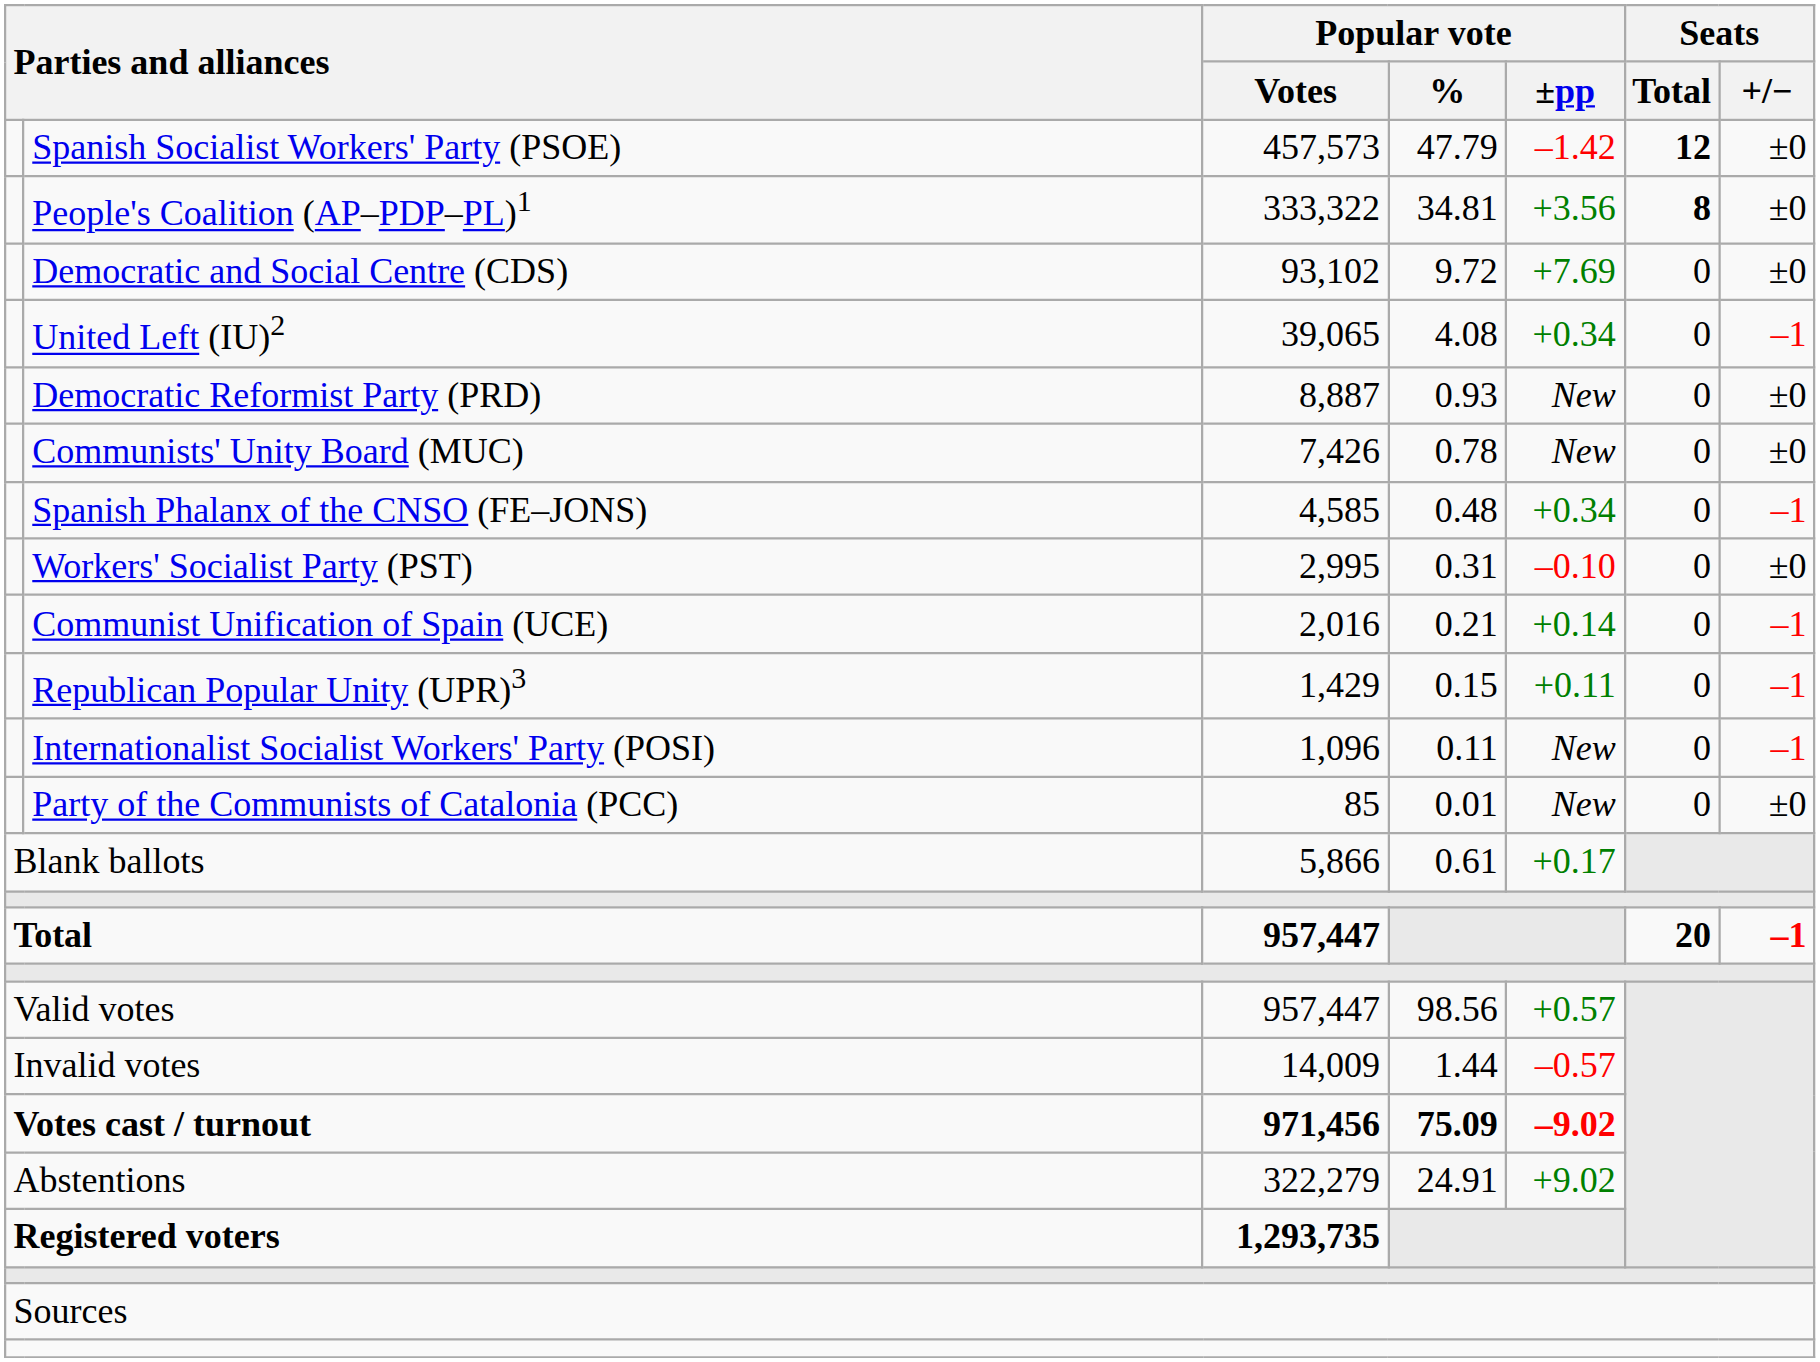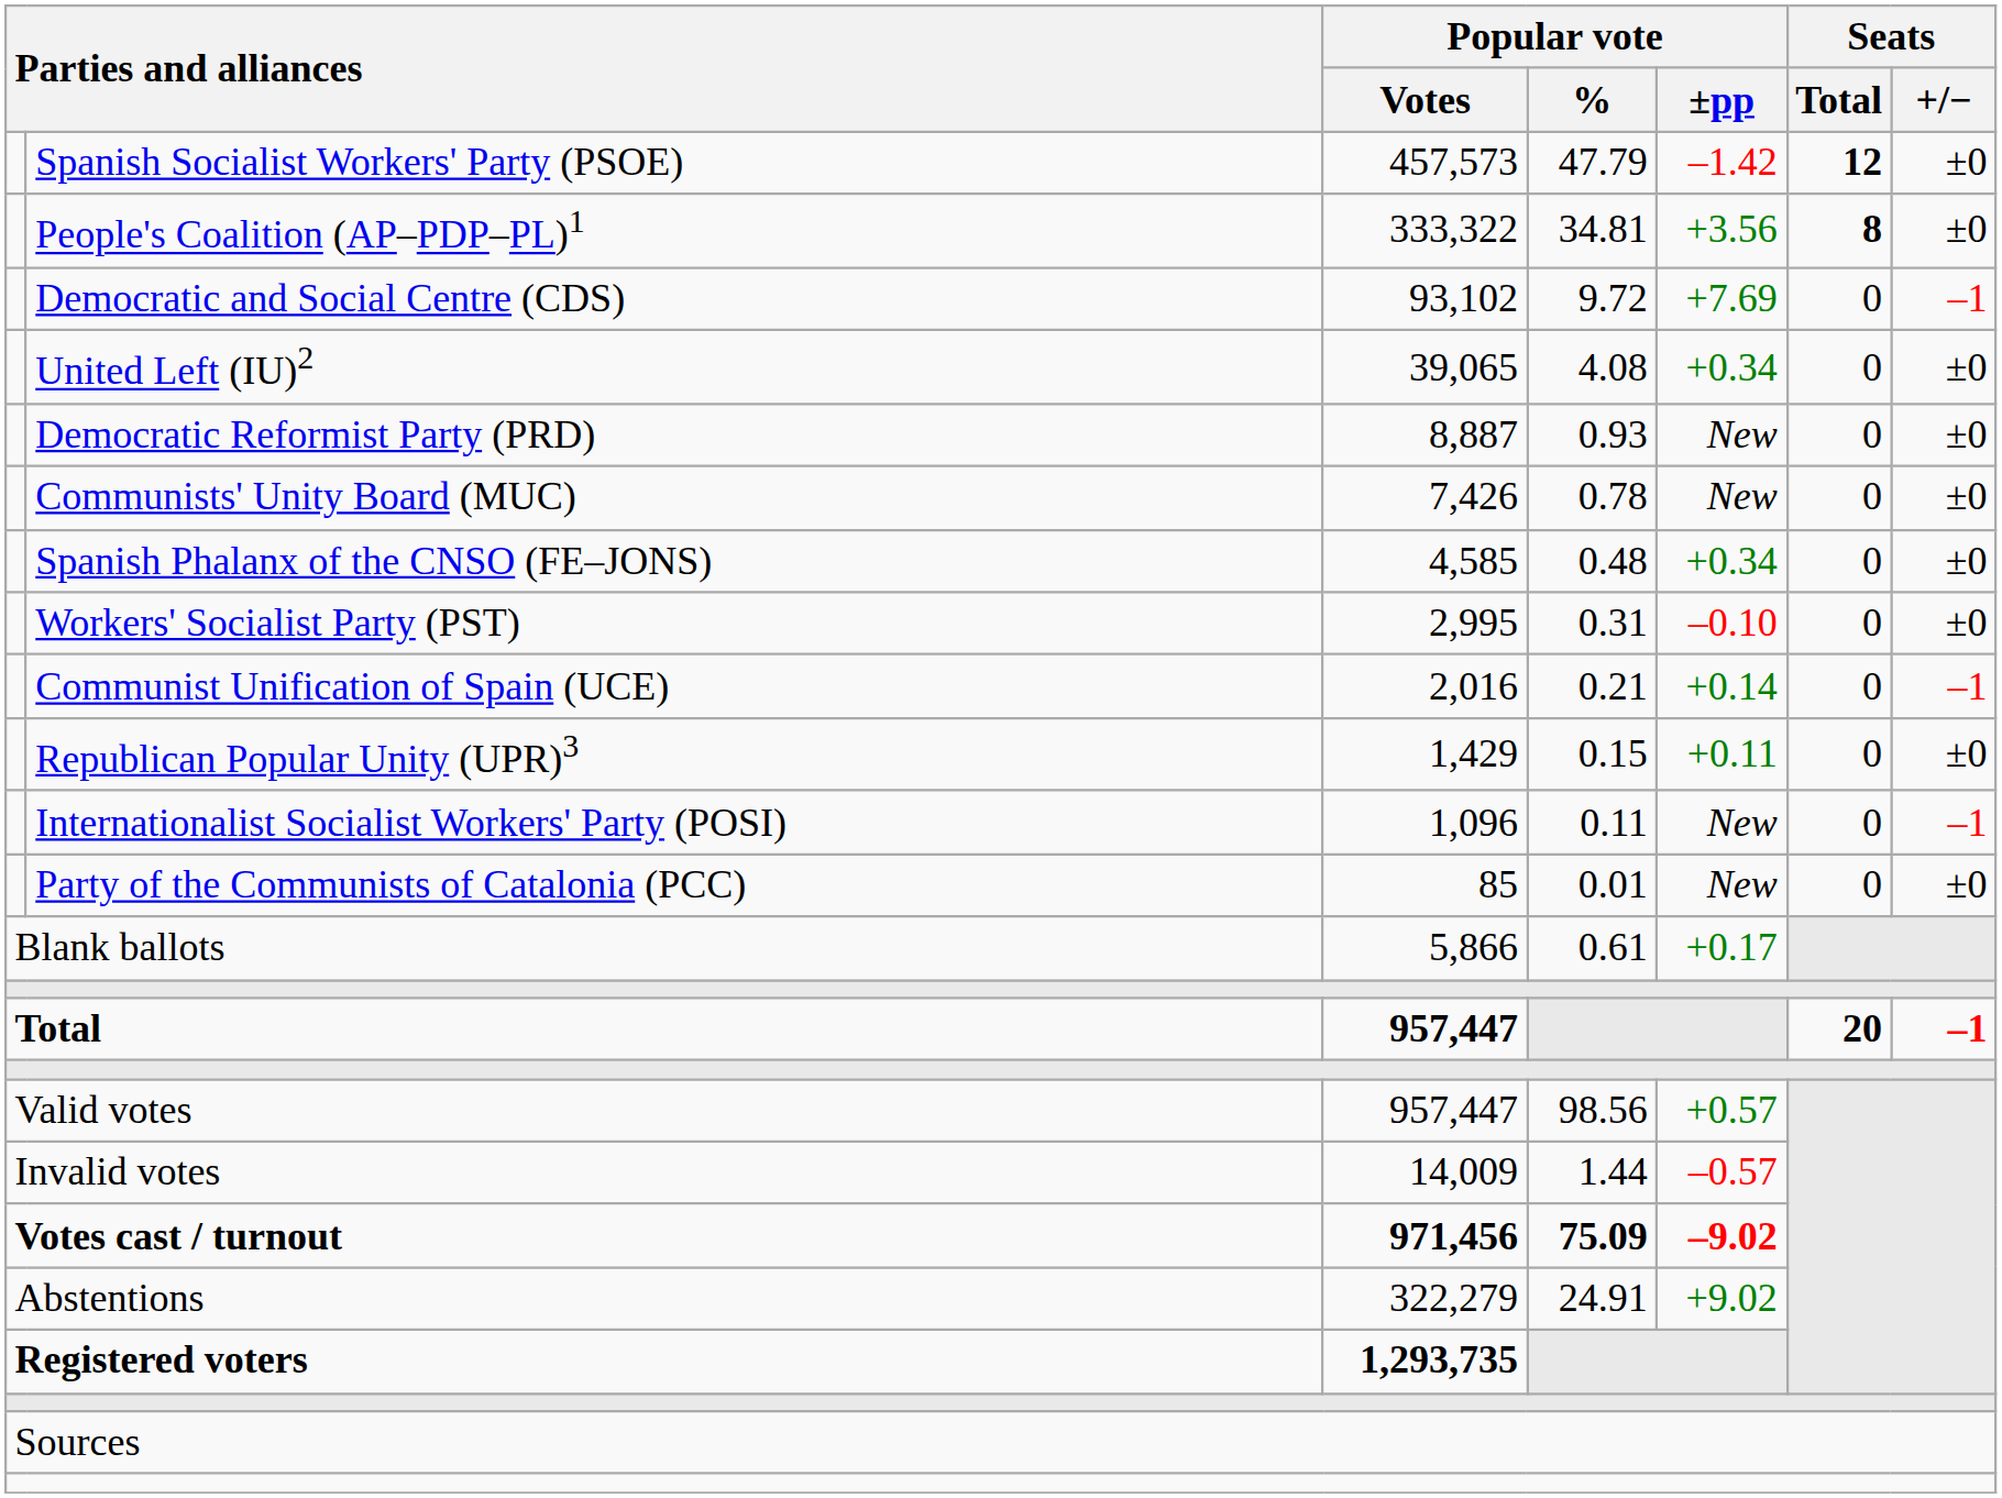Democratic and Social Centre (CDS) | Seats / +/−: ±0 -> –1
United Left (IU)2 | Seats / +/−: –1 -> ±0
Spanish Phalanx of the CNSO (FE–JONS) | Seats / +/−: –1 -> ±0
Republican Popular Unity (UPR)3 | Seats / +/−: –1 -> ±0
